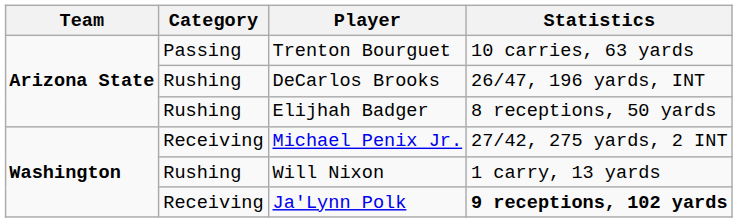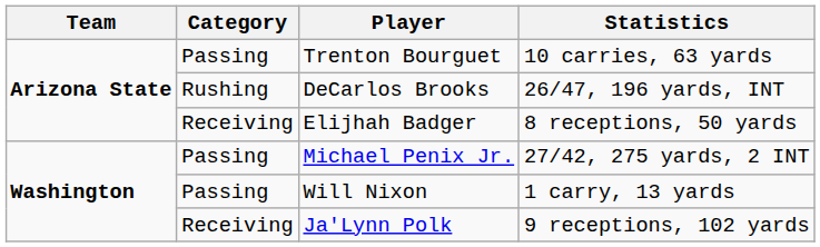Elijhah Badger | Category: Rushing -> Receiving
Michael Penix Jr. | Category: Receiving -> Passing
Will Nixon | Category: Rushing -> Passing
Ja'Lynn Polk | Statistics: bold -> normal
